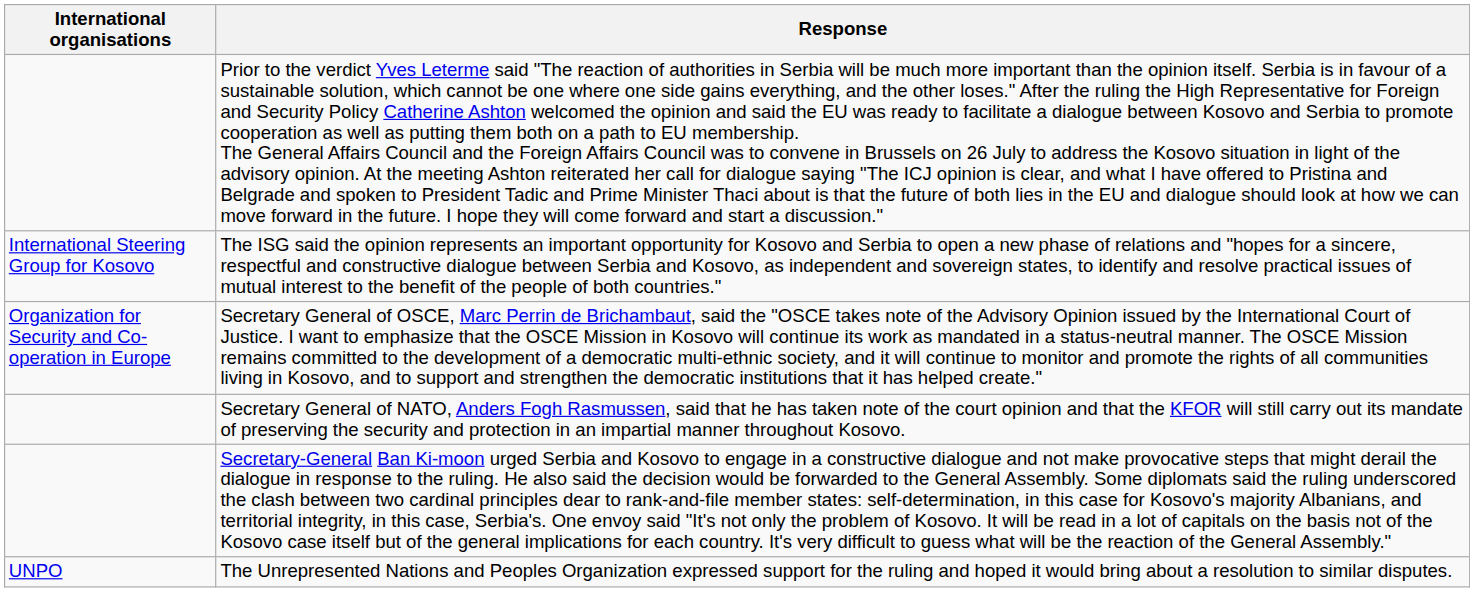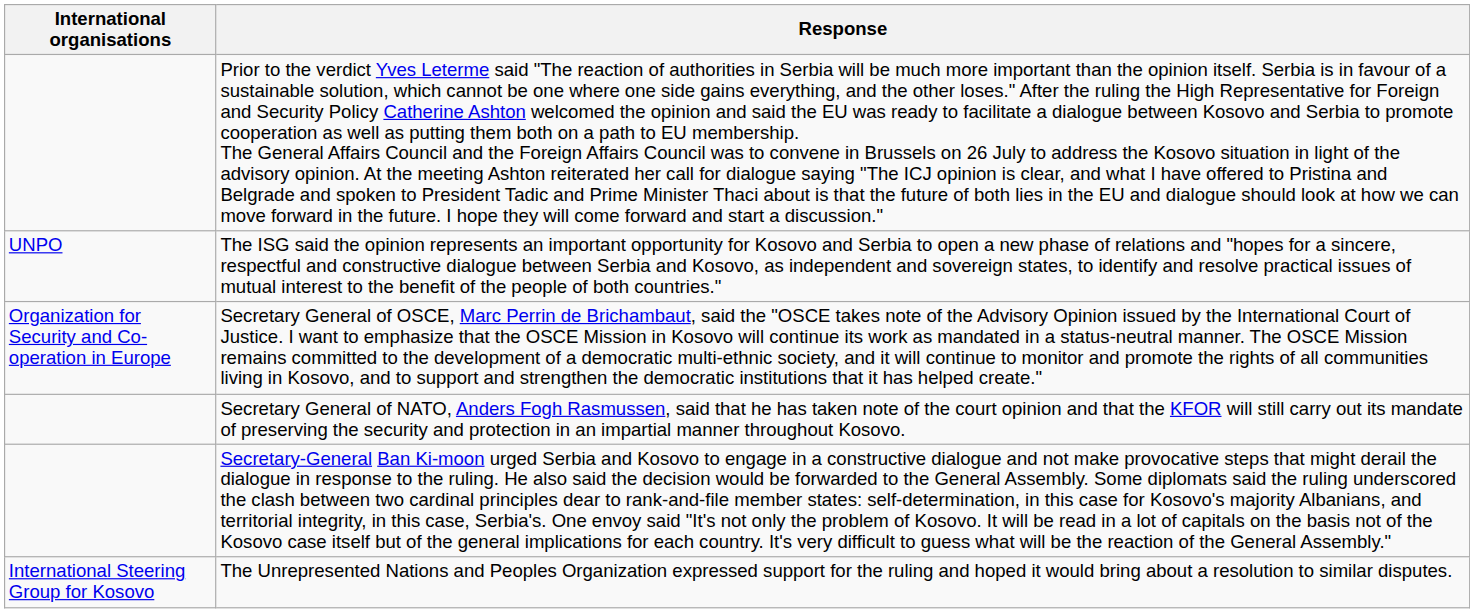row 3 | International organisations: International Steering Group for Kosovo -> UNPO
row 7 | International organisations: UNPO -> International Steering Group for Kosovo
